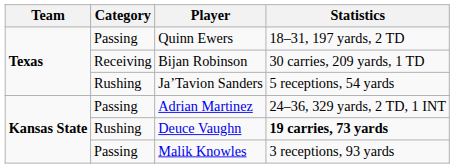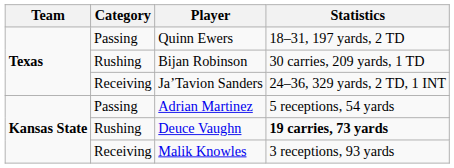Bijan Robinson | Category: Receiving -> Rushing
Ja’Tavion Sanders | Category: Rushing -> Receiving
Ja’Tavion Sanders | Statistics: 5 receptions, 54 yards -> 24–36, 329 yards, 2 TD, 1 INT
Adrian Martinez | Statistics: 24–36, 329 yards, 2 TD, 1 INT -> 5 receptions, 54 yards
Malik Knowles | Category: Passing -> Receiving
